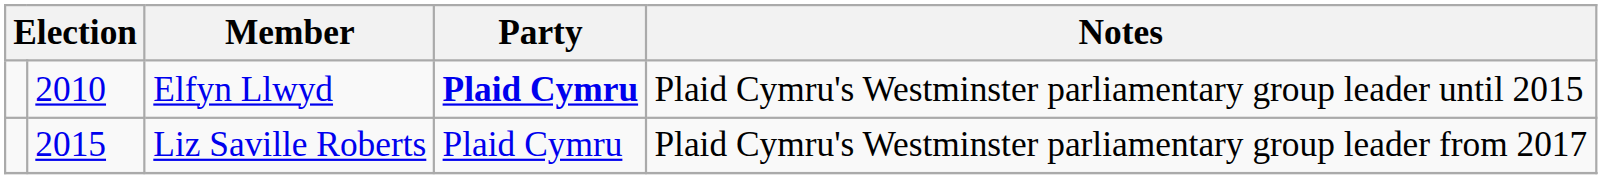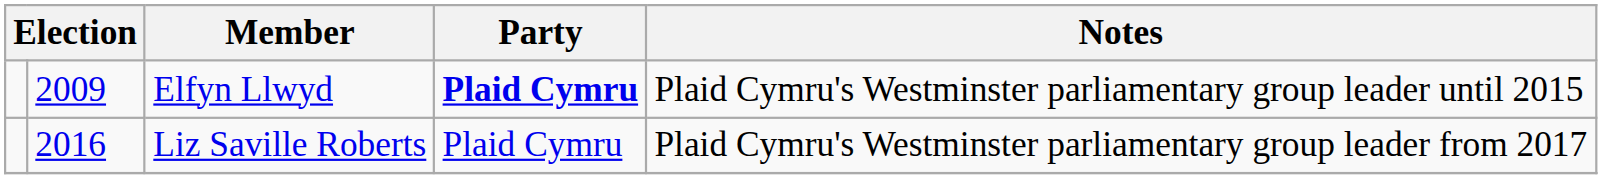Elfyn Llwyd | column 2: 2010 -> 2009
Liz Saville Roberts | column 2: 2015 -> 2016
